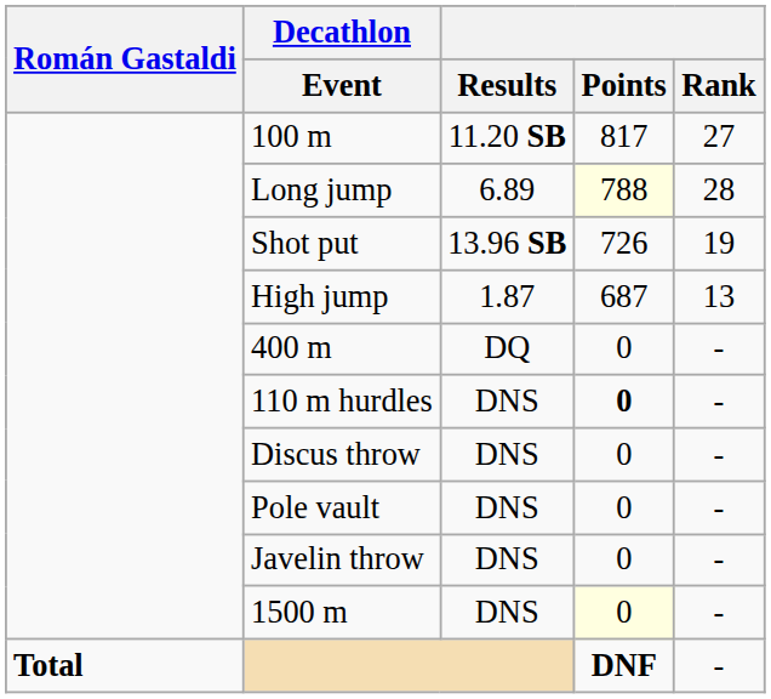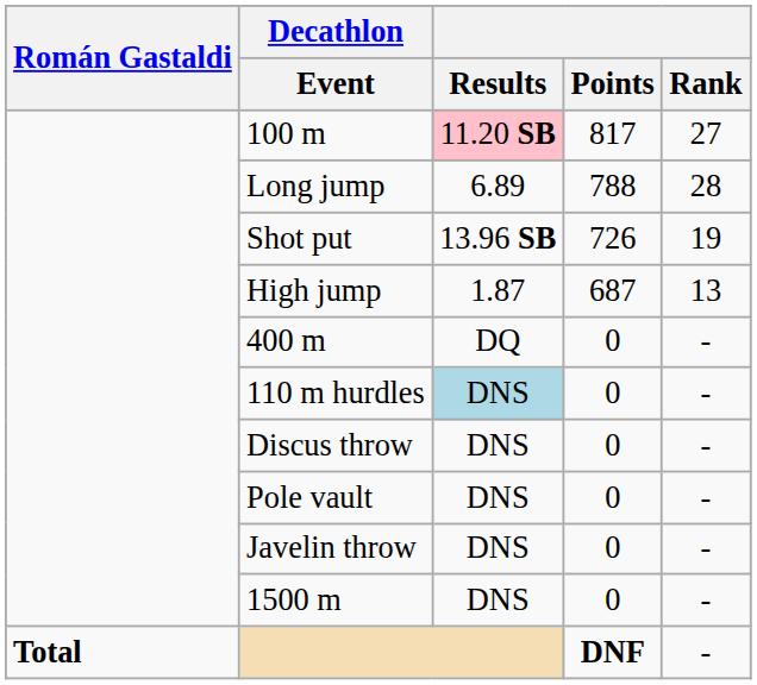100 m | Results: no background -> pink background
Long jump | Points: lightyellow background -> no background
110 m hurdles | Results: no background -> lightblue background
110 m hurdles | Points: bold -> normal
1500 m | Points: lightyellow background -> no background
